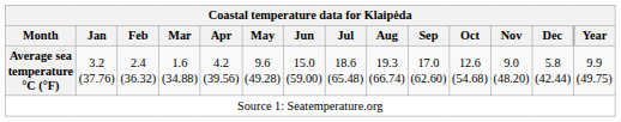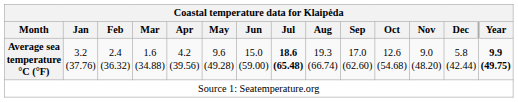row 3 | Jul: normal -> bold
row 3 | Year: normal -> bold
